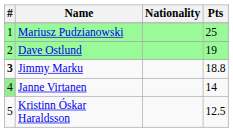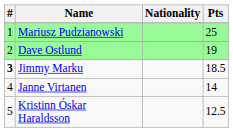Jimmy Marku | Pts: 18.8 -> 18.5
Janne Virtanen | #: lightgreen background -> no background
